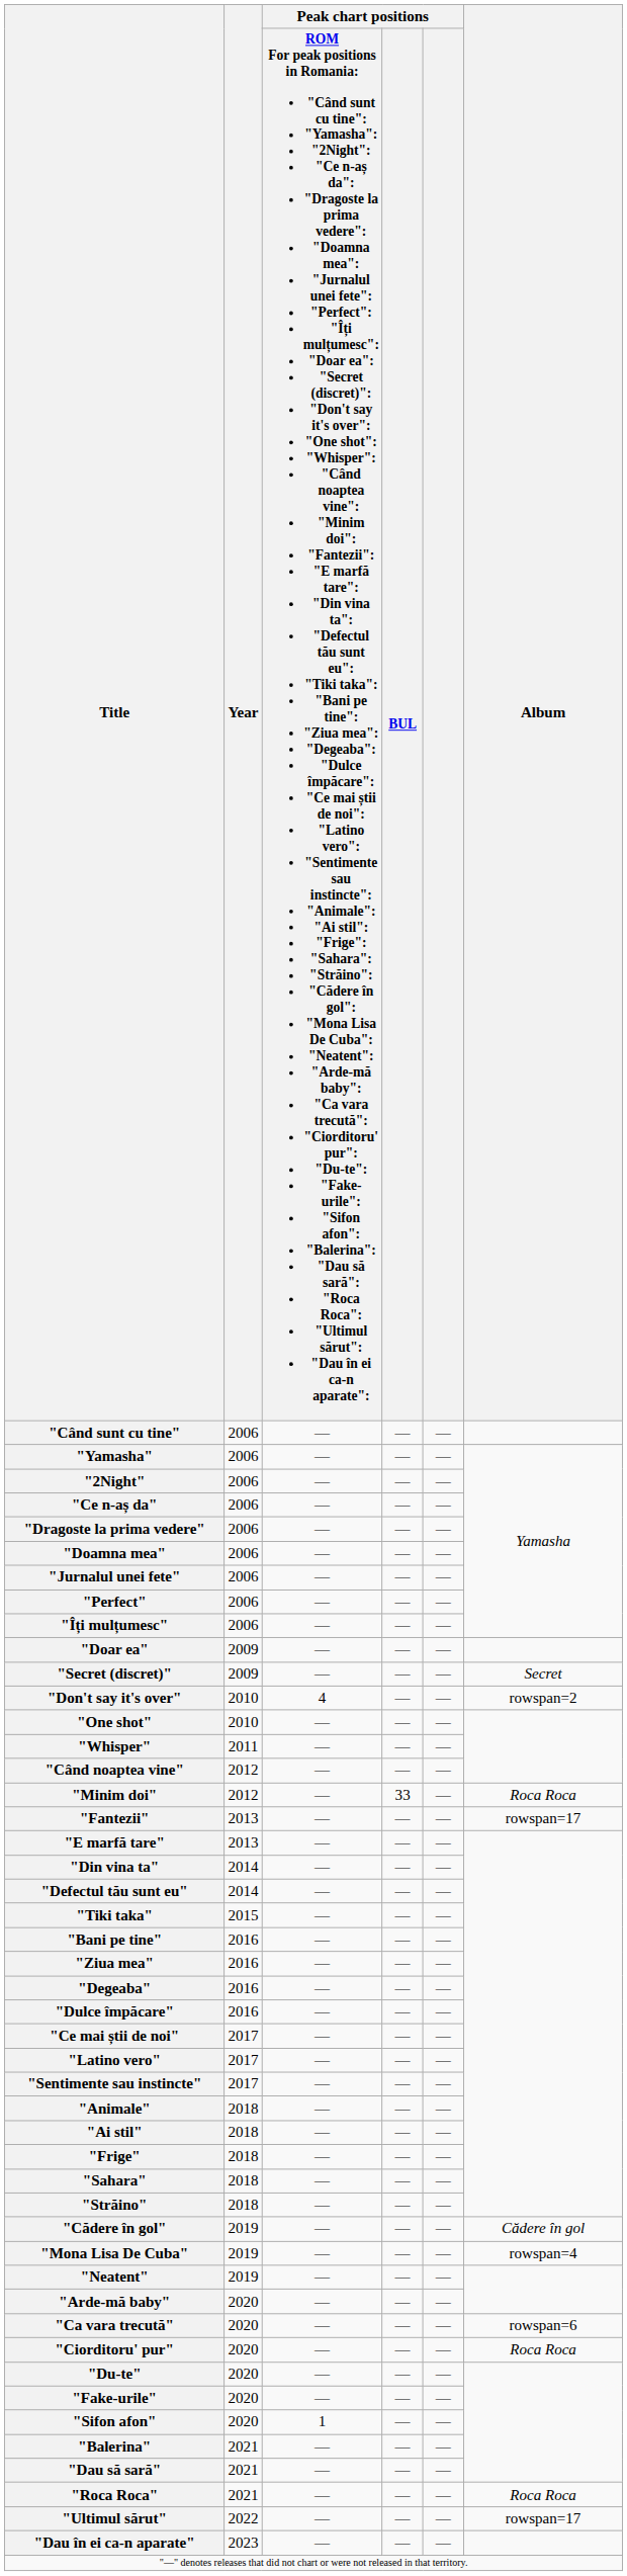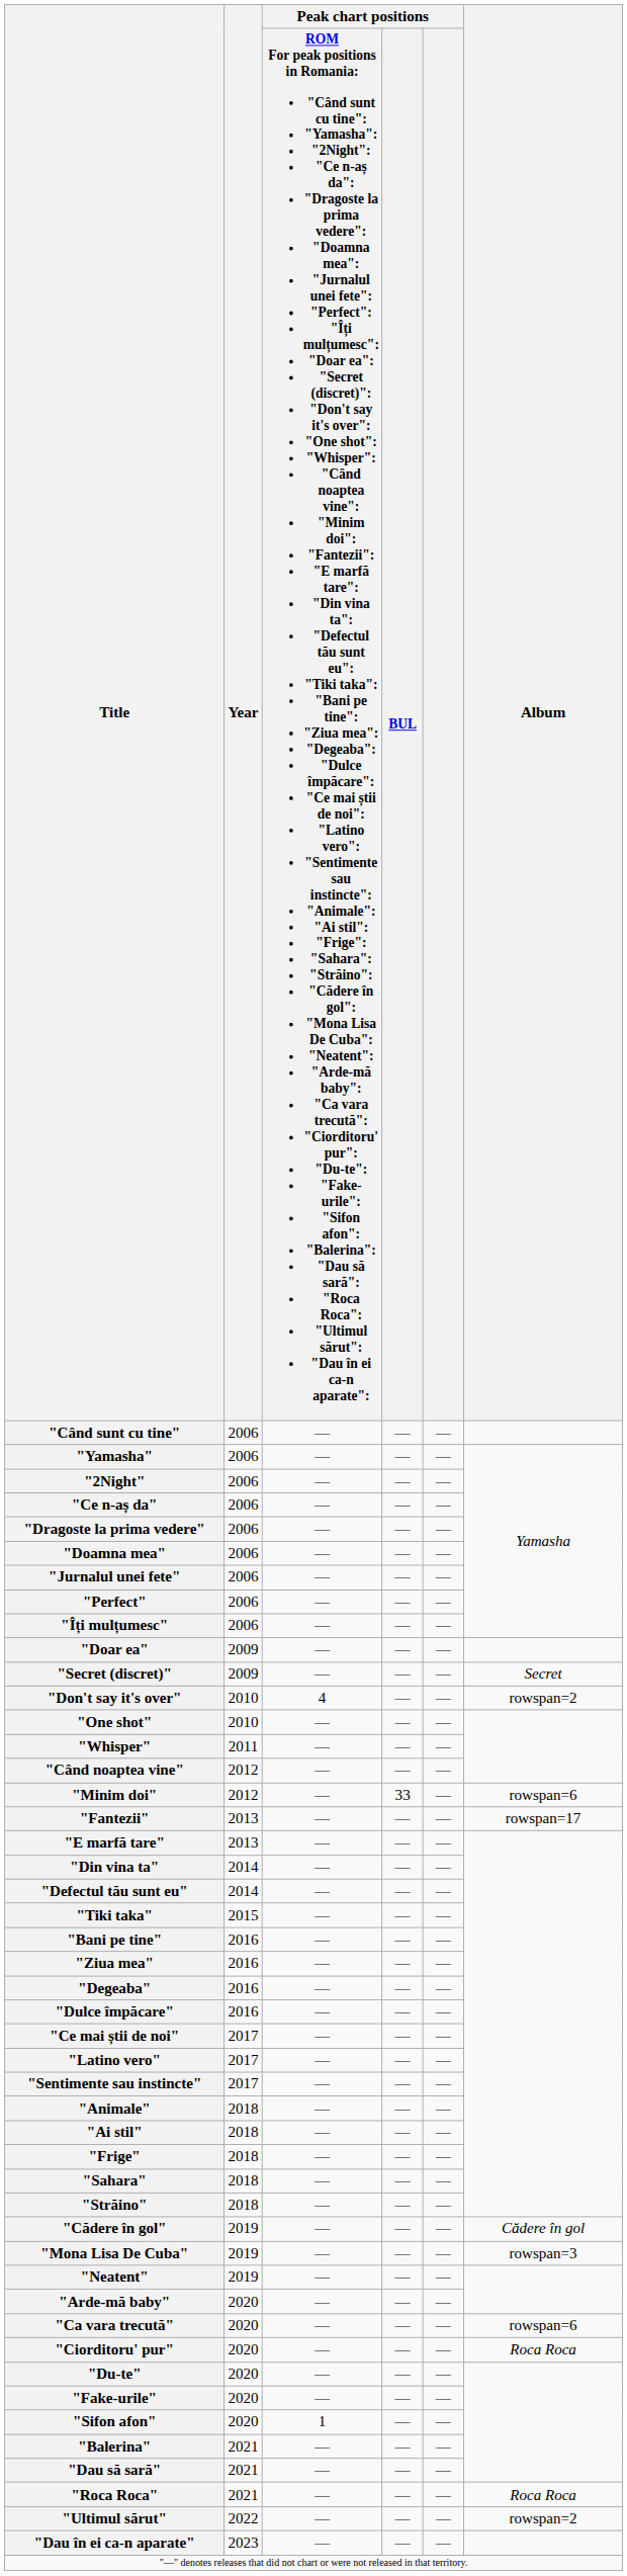"Minim doi" | Album: Roca Roca -> rowspan=6
"Mona Lisa De Cuba" | Album: rowspan=4 -> rowspan=3
"Ultimul sărut" | Album: rowspan=17 -> rowspan=2
